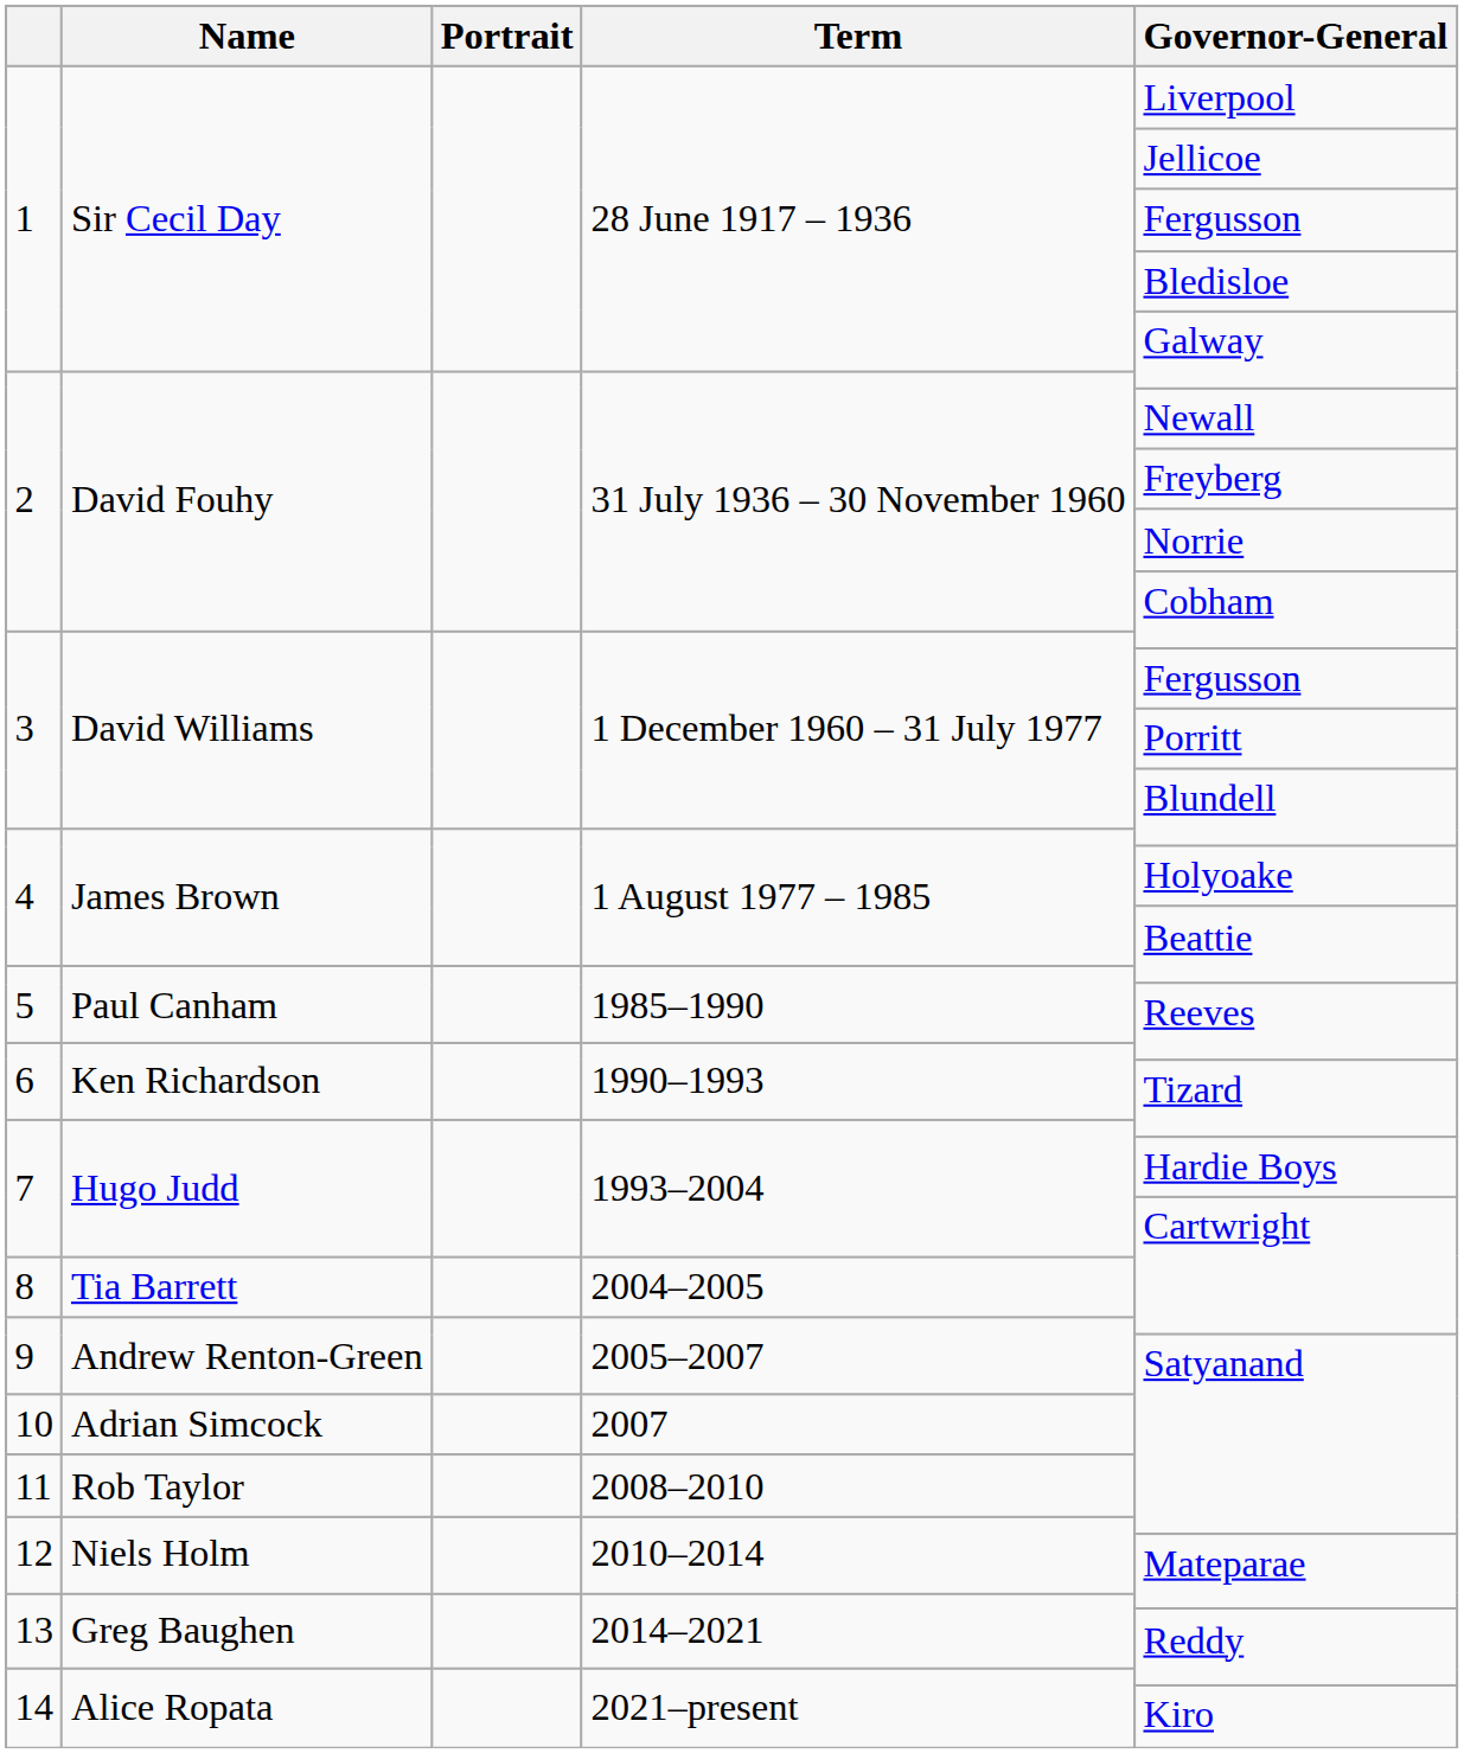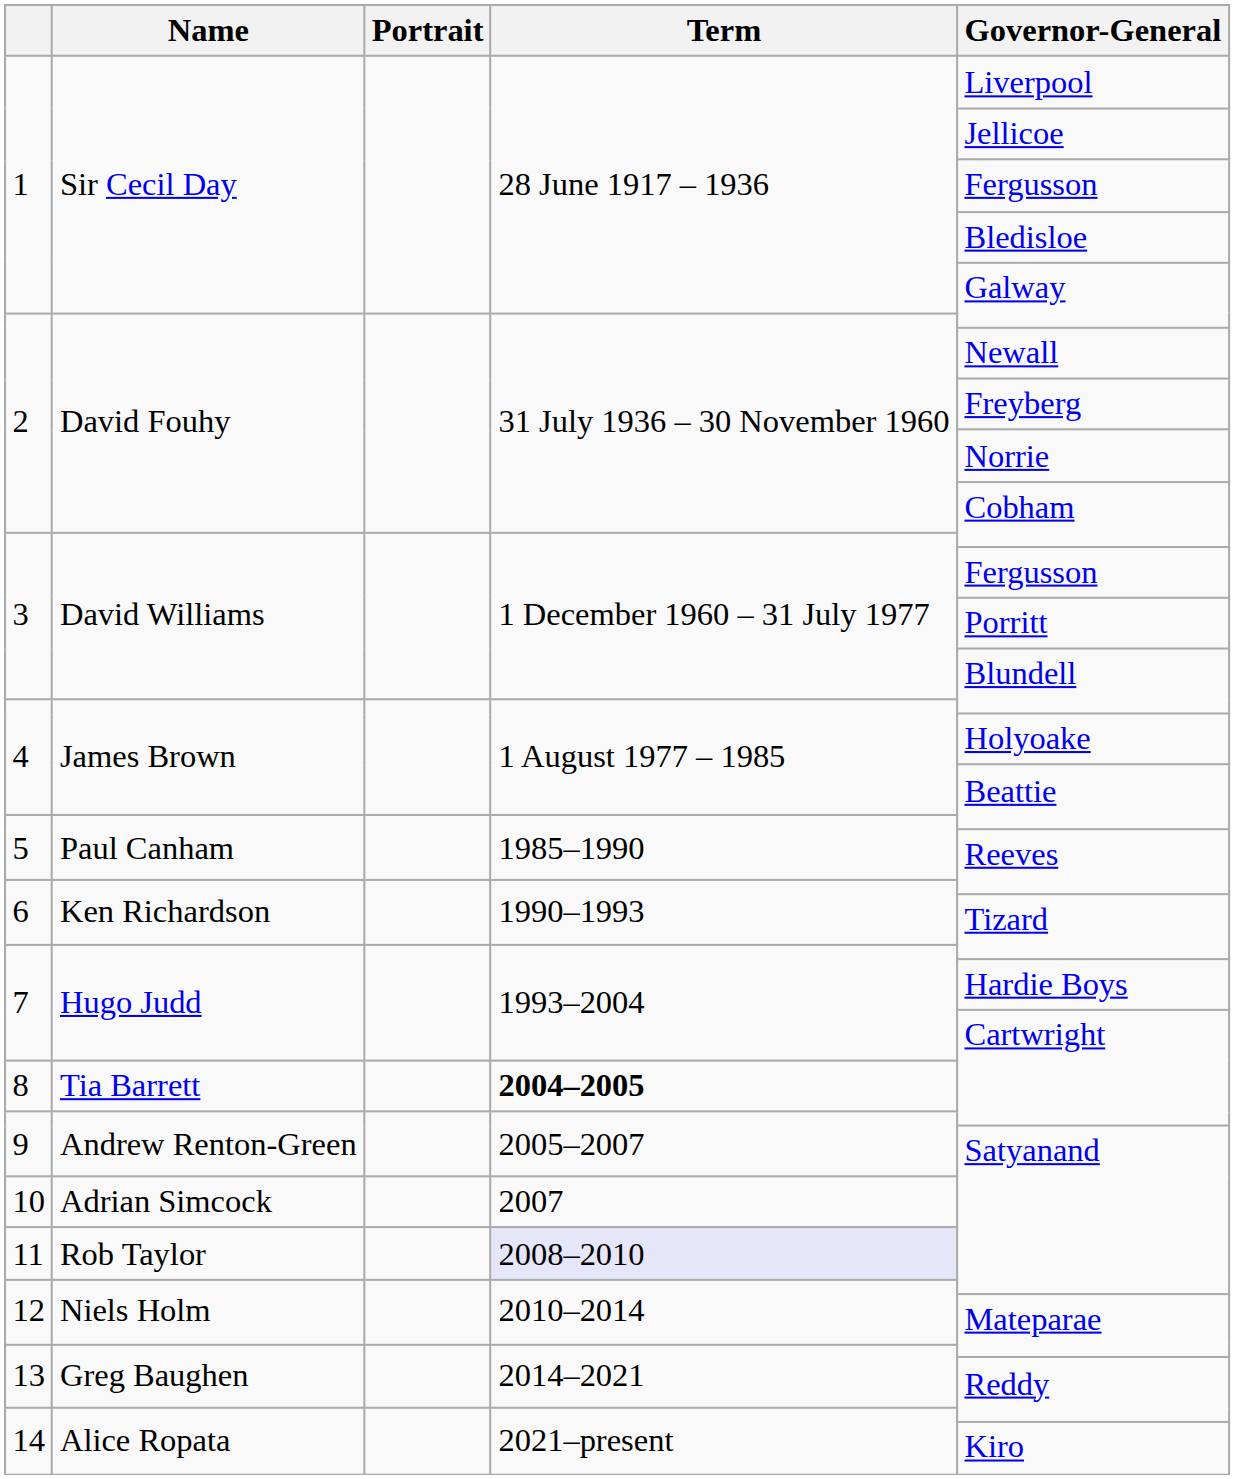8 | Term: normal -> bold
11 | Term: no background -> lavender background
